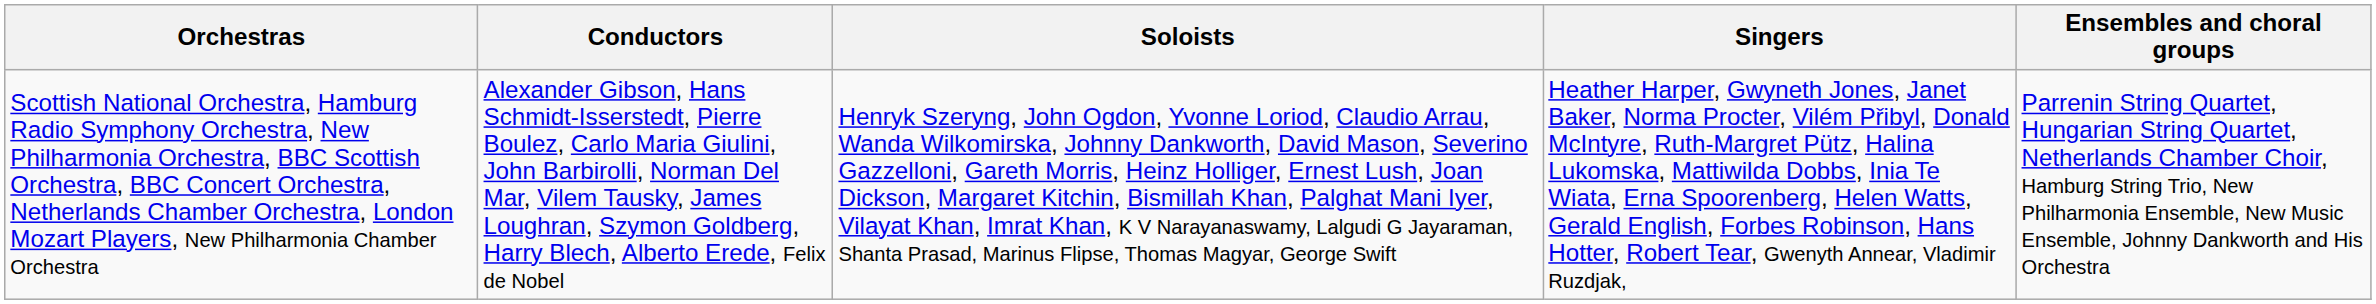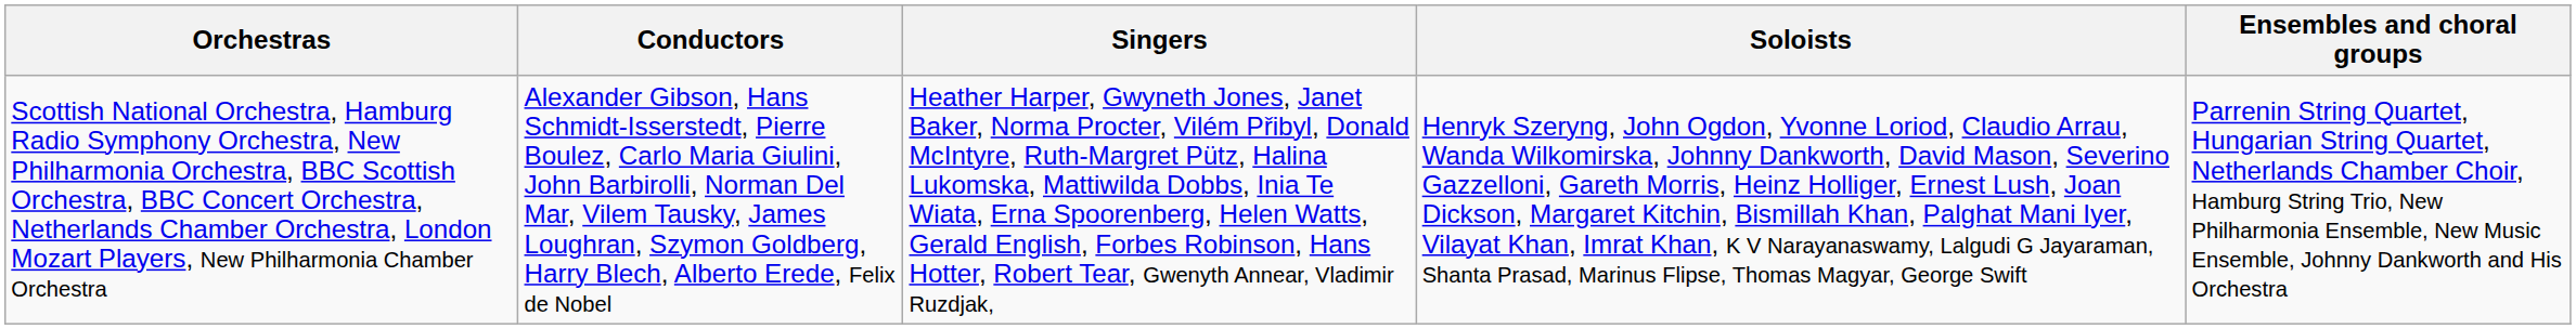columns swapped: Soloists <-> Singers
